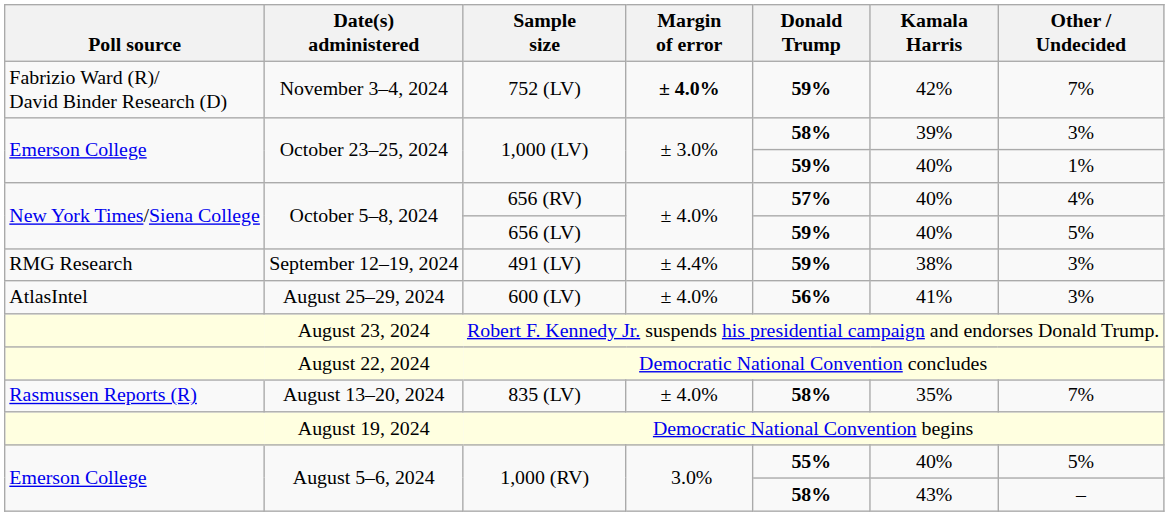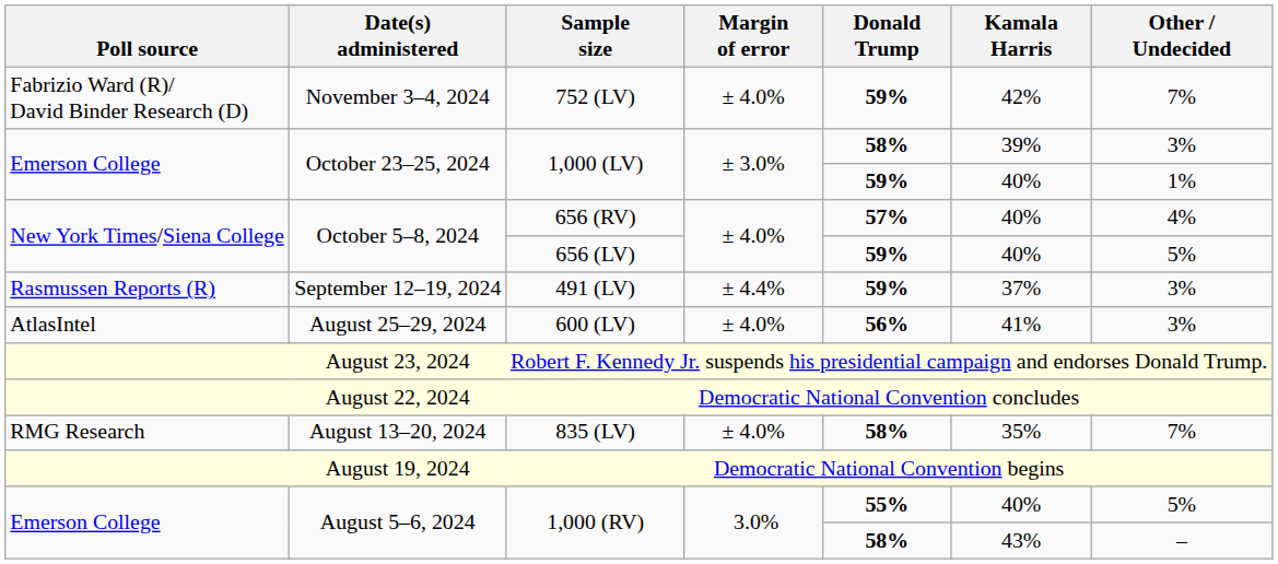752 (LV) | Margin of error: bold -> normal
491 (LV) | Poll source: RMG Research -> Rasmussen Reports (R)
491 (LV) | Kamala Harris: 38% -> 37%
835 (LV) | Poll source: Rasmussen Reports (R) -> RMG Research
